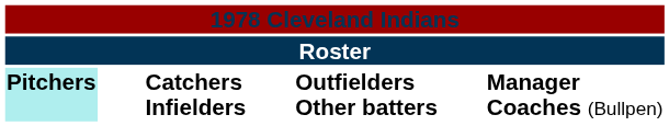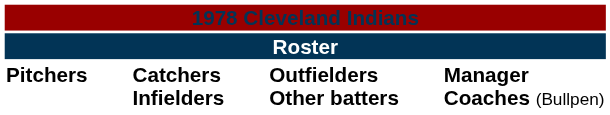Pitchers | column 1: paleturquoise background -> no background
